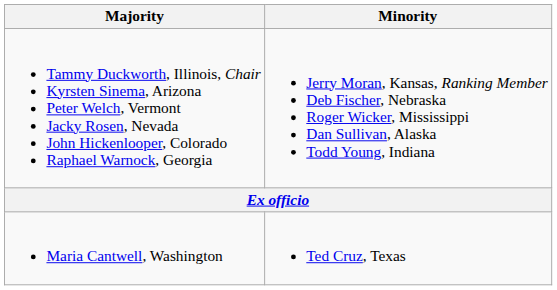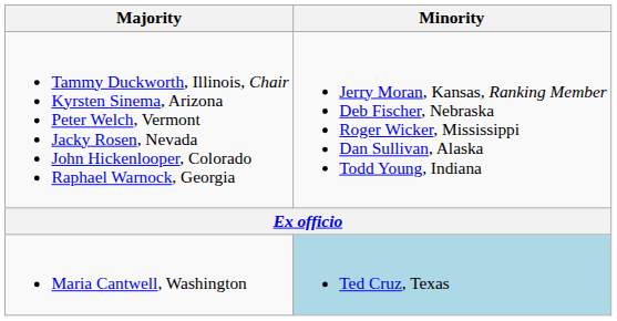Maria Cantwell, Washington | Minority: no background -> lightblue background
